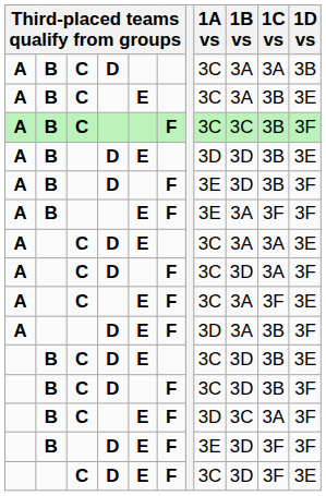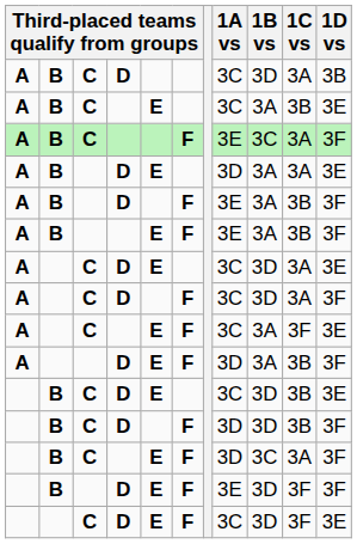row 2 | 1B vs: 3A -> 3D
row 4 | 1A vs: 3C -> 3E
row 4 | 1C vs: 3B -> 3A
row 5 | 1B vs: 3D -> 3A
row 5 | 1C vs: 3B -> 3A
row 6 | 1B vs: 3D -> 3A
row 7 | 1C vs: 3F -> 3B
row 8 | 1B vs: 3A -> 3D
row 13 | 1A vs: 3C -> 3D
